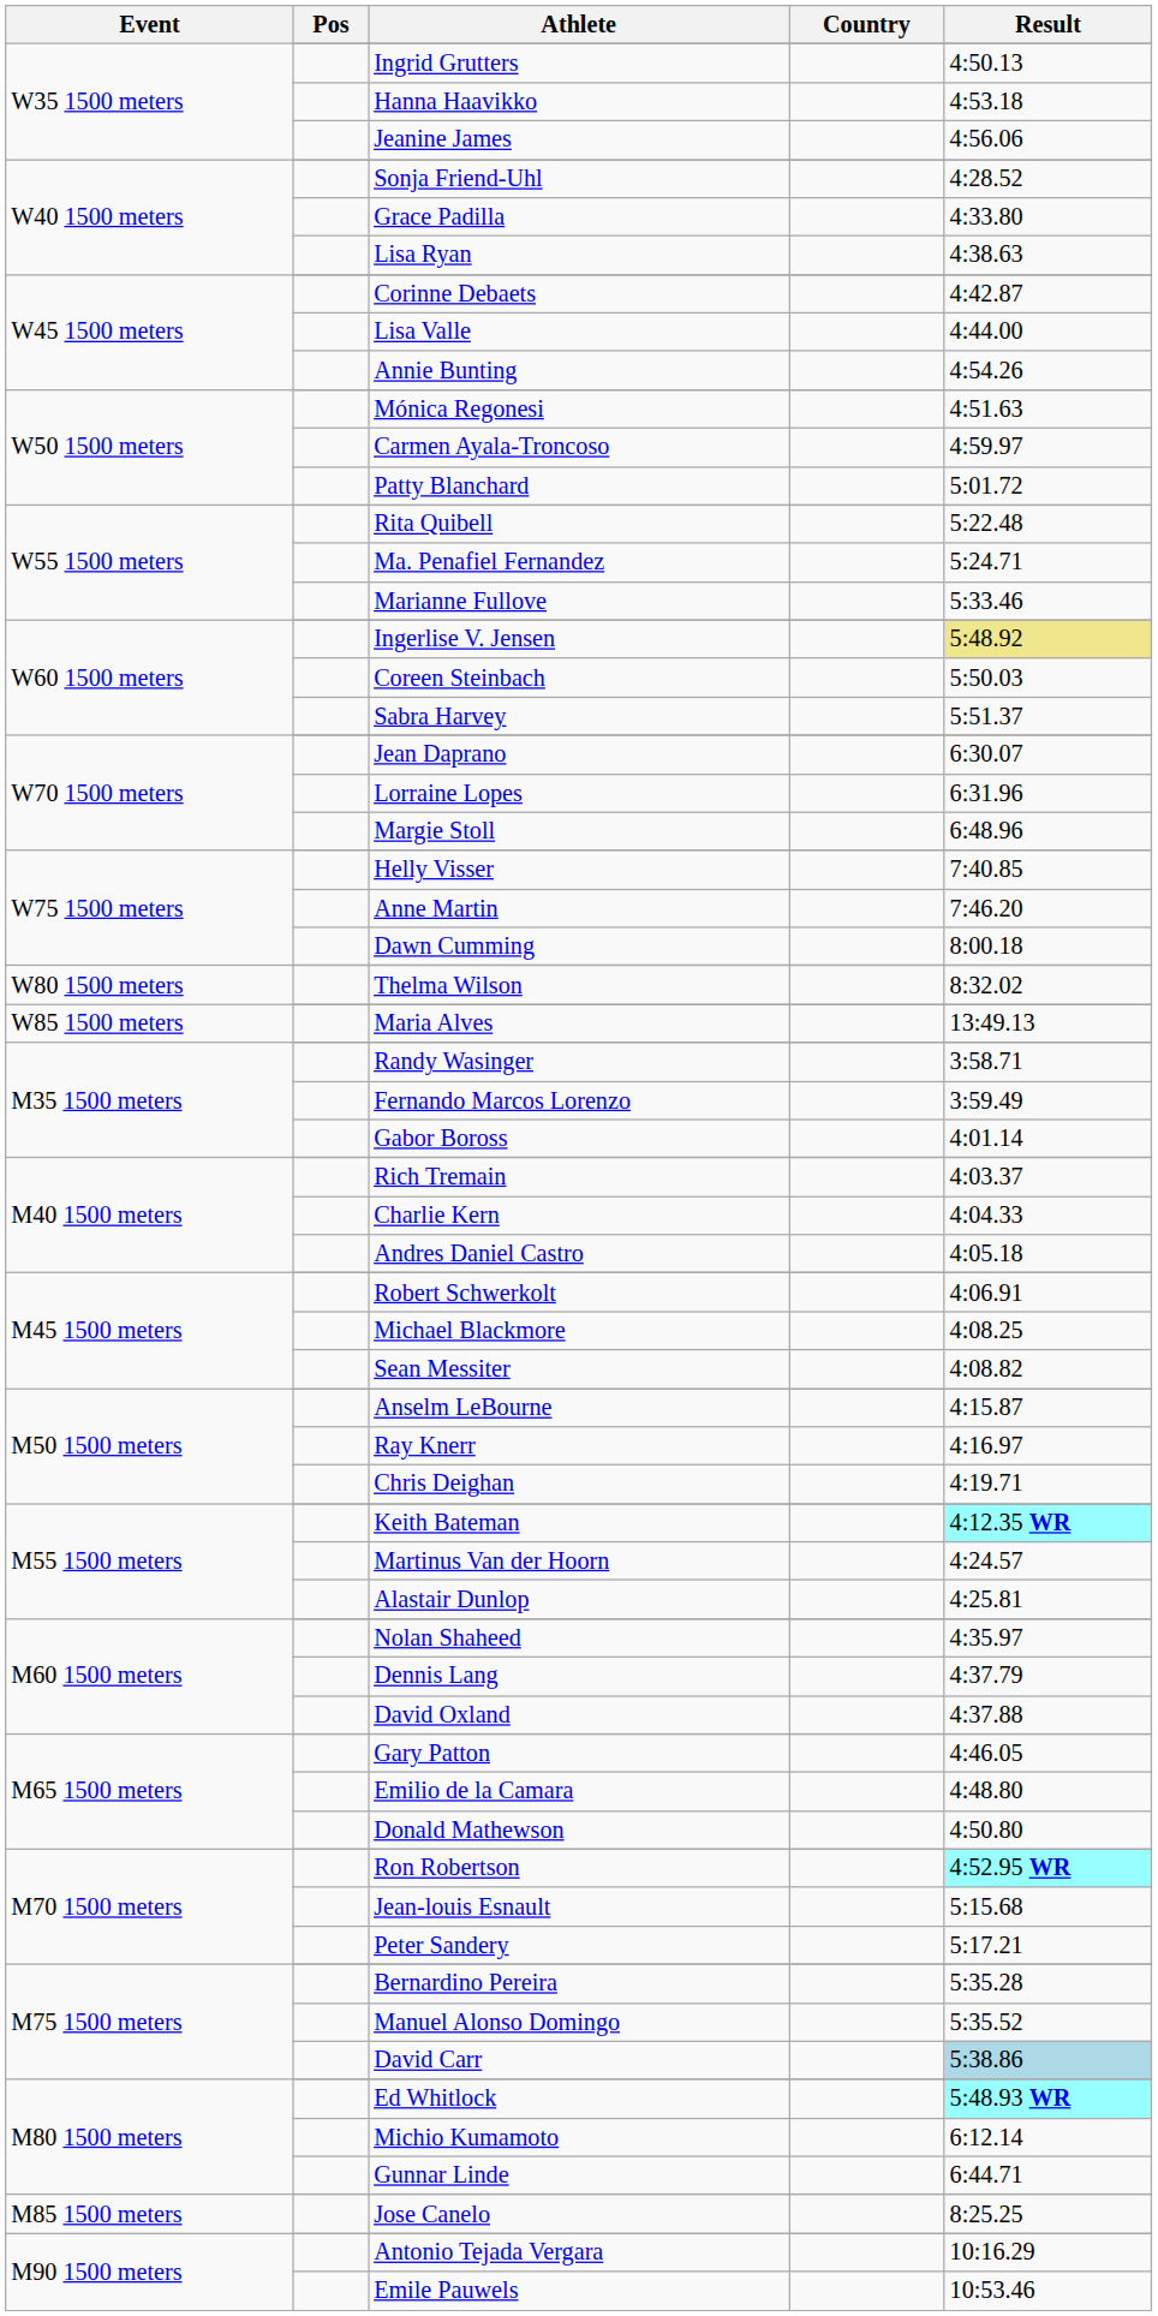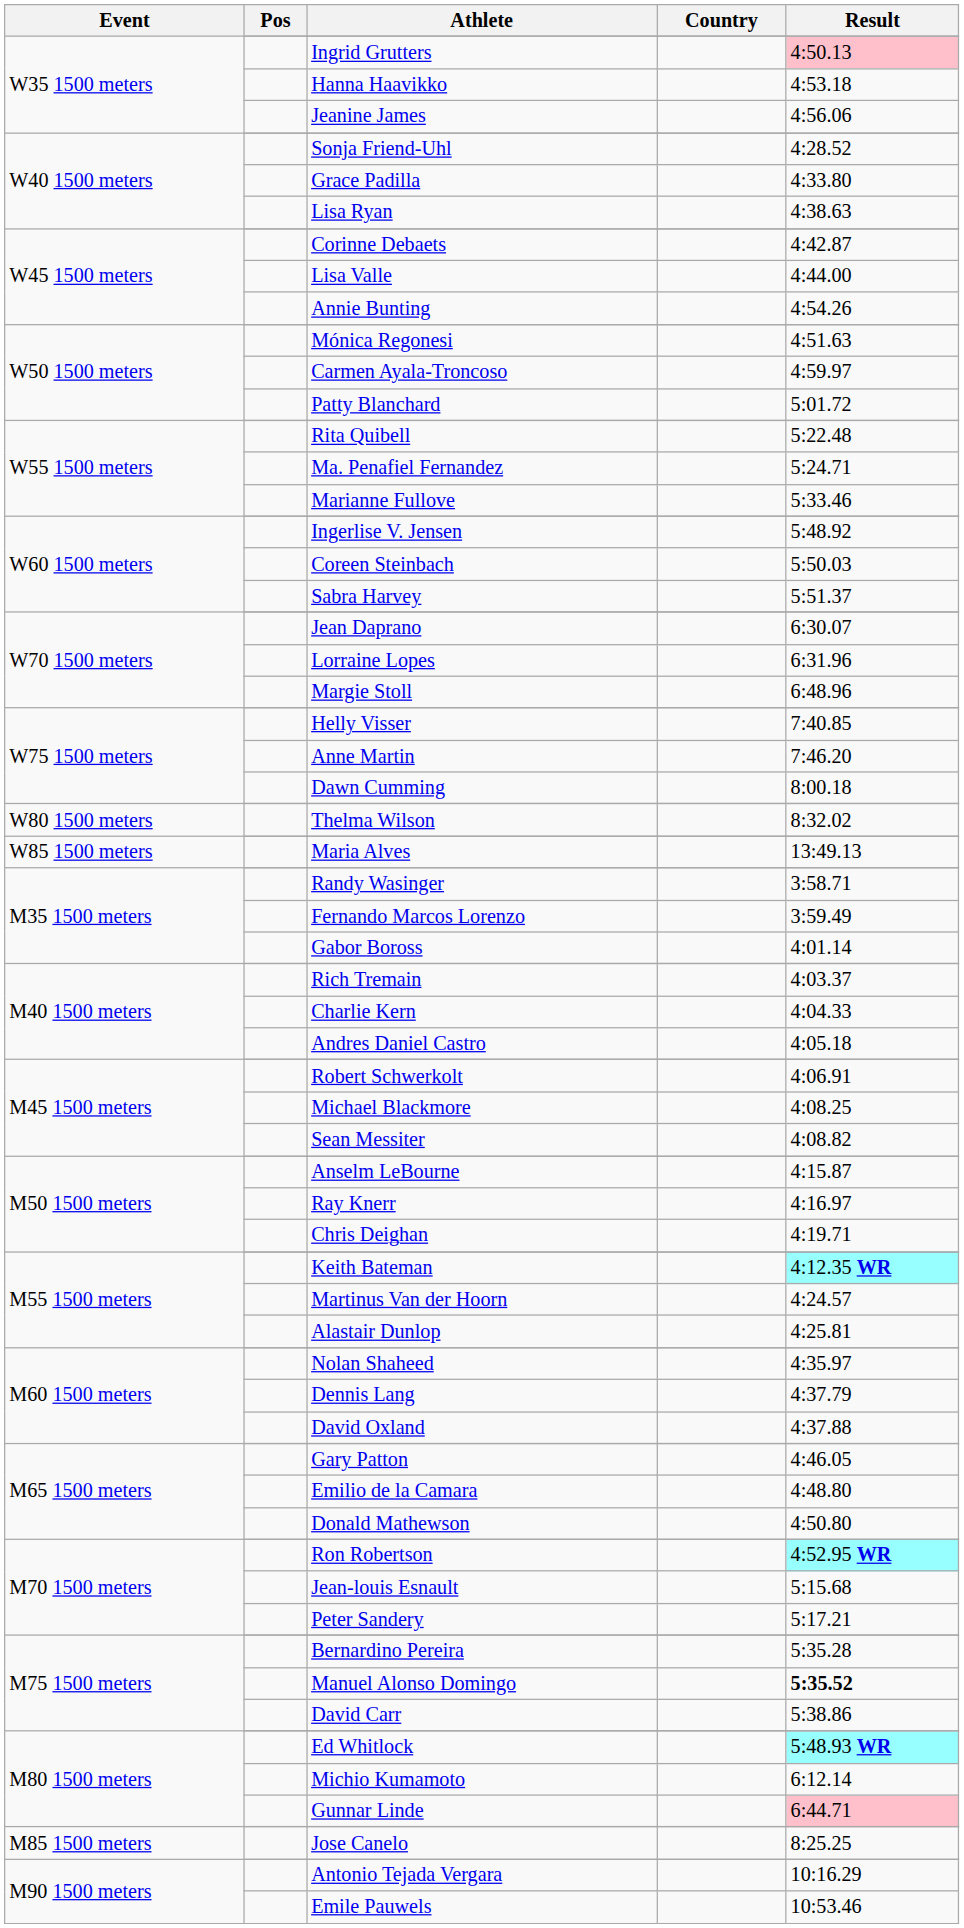Ingrid Grutters | Result: no background -> pink background
Ingerlise V. Jensen | Result: khaki background -> no background
Manuel Alonso Domingo | Result: normal -> bold
David Carr | Result: lightblue background -> no background
Gunnar Linde | Result: no background -> pink background
